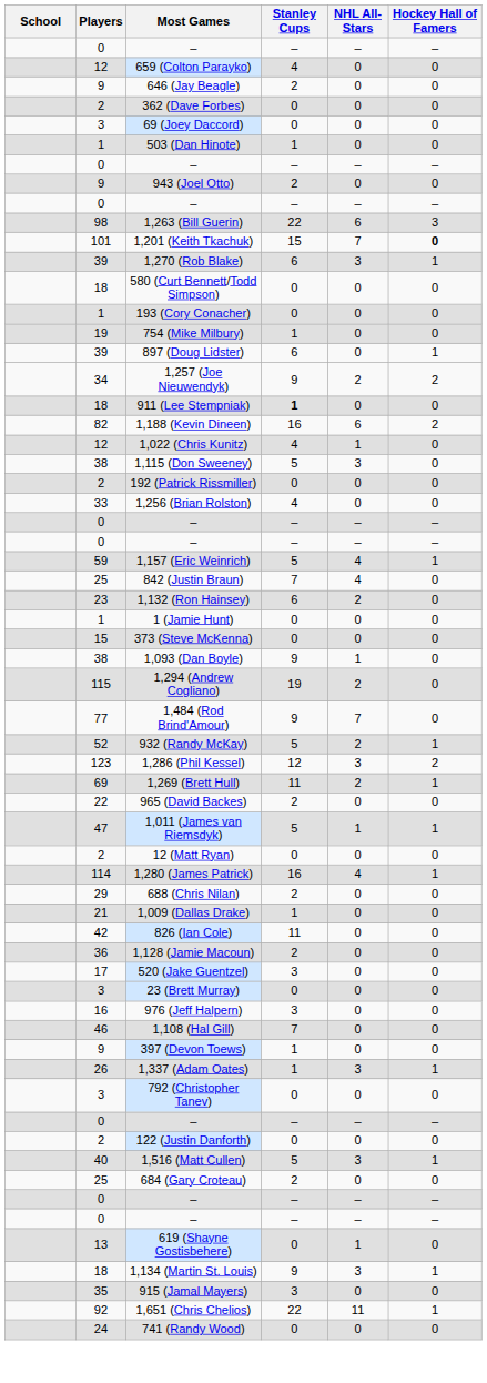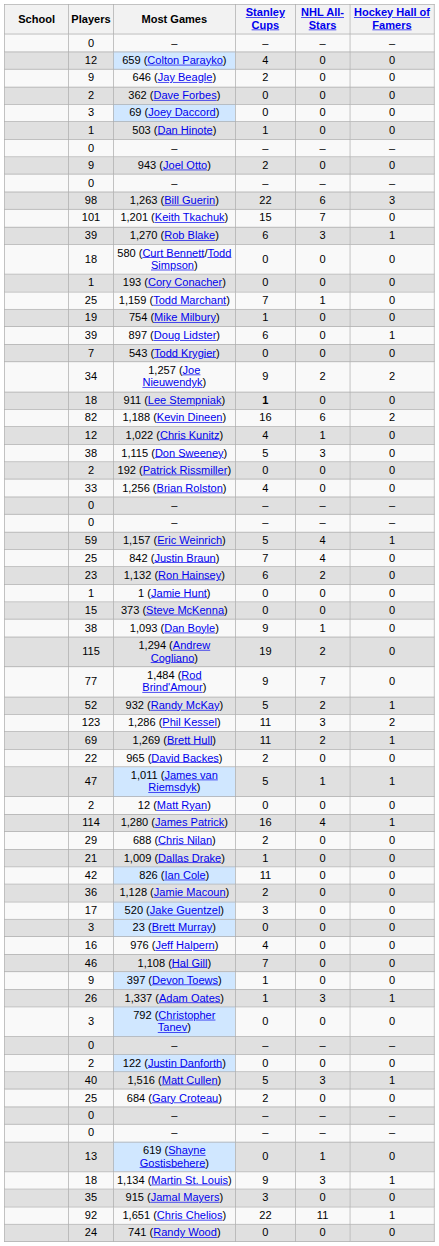1,201 (Keith Tkachuk) | Hockey Hall of Famers: bold -> normal
+ row: 25 | 1,159 (Todd Marchant) | 7 | 1 | 0
+ row: 7 | 543 (Todd Krygier) | 0 | 0 | 0
1,286 (Phil Kessel) | Stanley Cups: 12 -> 11
976 (Jeff Halpern) | Stanley Cups: 3 -> 4
